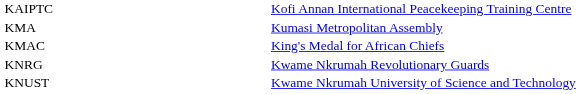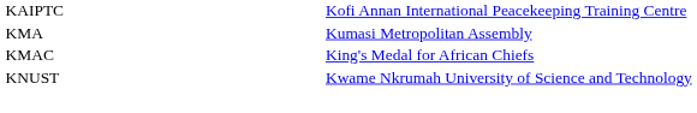- row: KNRG | Kwame Nkrumah Revolutionary Guards
